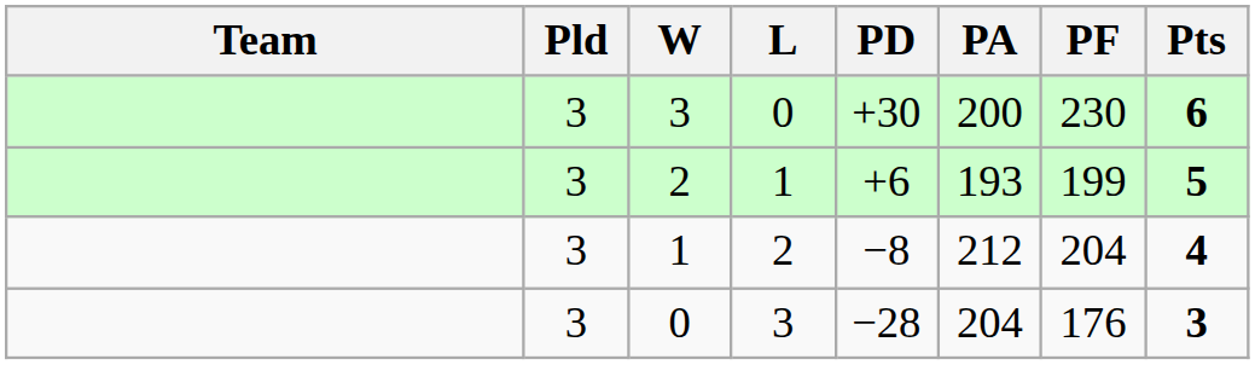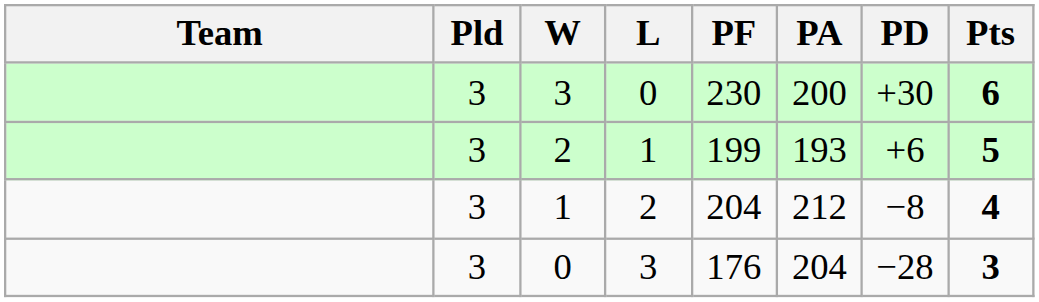columns swapped: PF <-> PD
